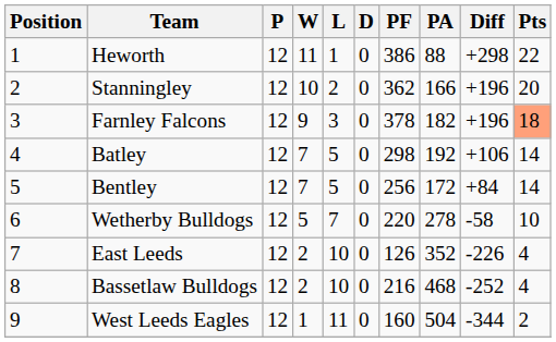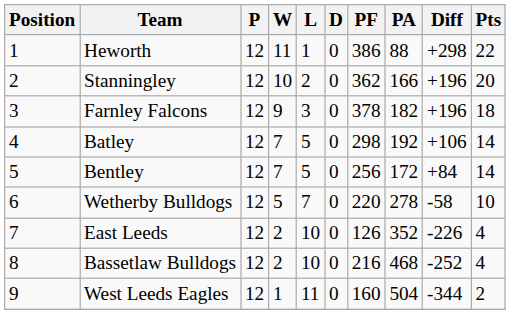Farnley Falcons | Pts: lightsalmon background -> no background
